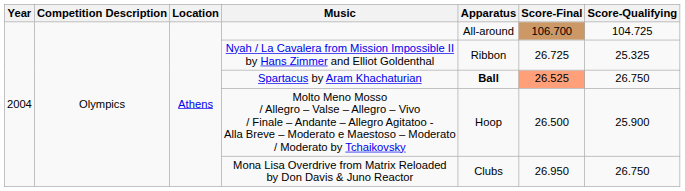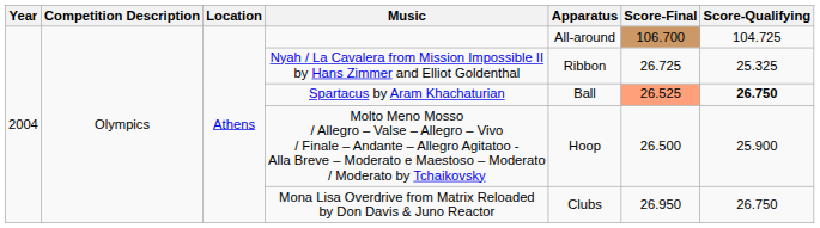Spartacus by Aram Khachaturian | Apparatus: bold -> normal
Spartacus by Aram Khachaturian | Score-Qualifying: normal -> bold
